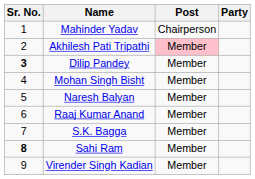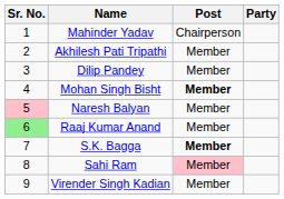Akhilesh Pati Tripathi | Post: pink background -> no background
Dilip Pandey | Sr. No.: bold -> normal
Mohan Singh Bisht | Post: normal -> bold
Naresh Balyan | Sr. No.: no background -> pink background
Raaj Kumar Anand | Sr. No.: no background -> lightgreen background
S.K. Bagga | Post: normal -> bold
Sahi Ram | Sr. No.: bold -> normal
Sahi Ram | Post: no background -> pink background
